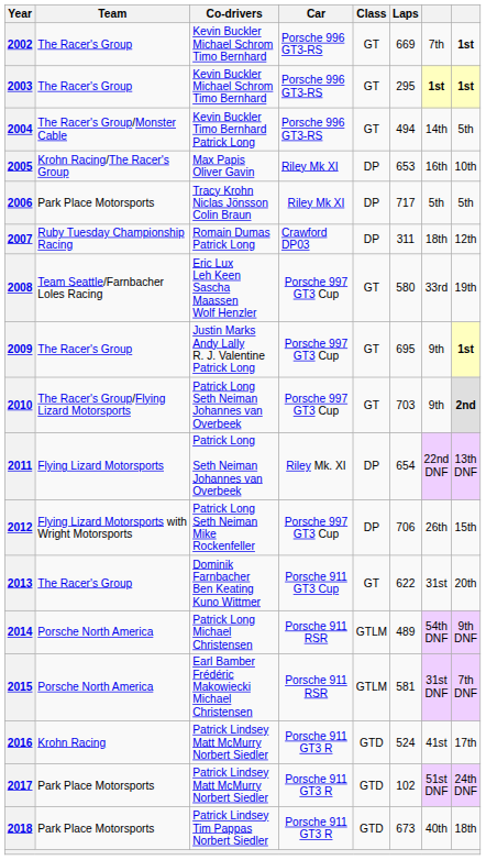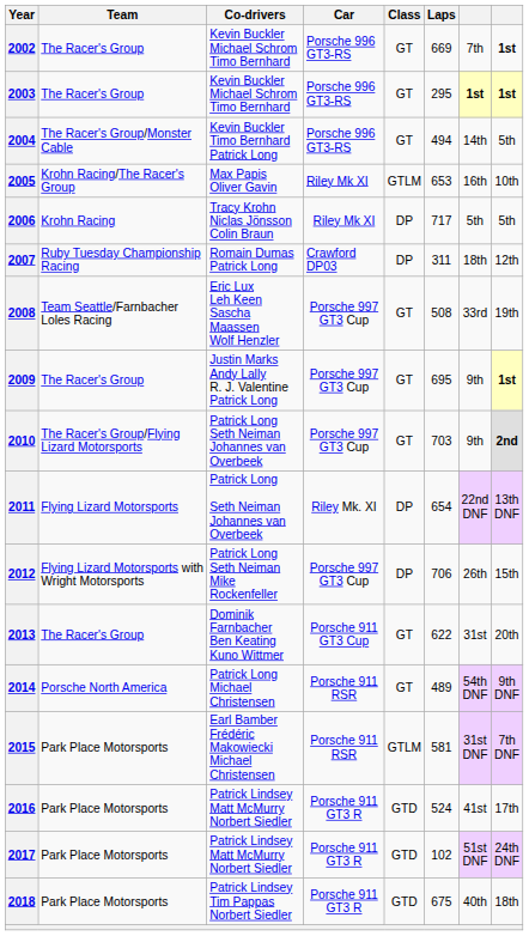2005 | Class: DP -> GTLM
2006 | Team: Park Place Motorsports -> Krohn Racing
2008 | Laps: 580 -> 508
2014 | Class: GTLM -> GT
2015 | Team: Porsche North America -> Park Place Motorsports
2016 | Team: Krohn Racing -> Park Place Motorsports
2018 | Laps: 673 -> 675
